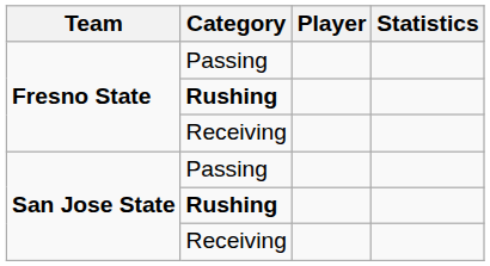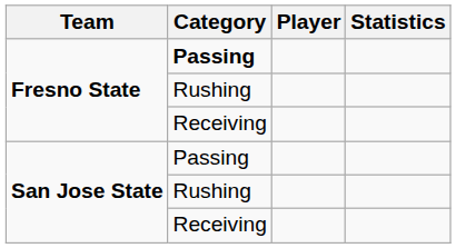Fresno State / Passing | Category: normal -> bold
Fresno State / Rushing | Category: bold -> normal
San Jose State / Rushing | Category: bold -> normal
